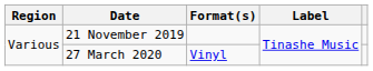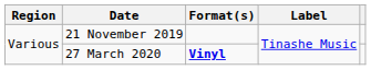27 March 2020 | Format(s): normal -> bold
